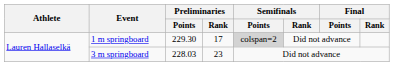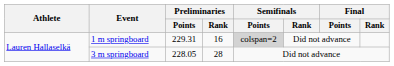1 m springboard | Preliminaries / Points: 229.30 -> 229.31
1 m springboard | Preliminaries / Rank: 17 -> 16
3 m springboard | Preliminaries / Points: 228.03 -> 228.05
3 m springboard | Preliminaries / Rank: 23 -> 28
